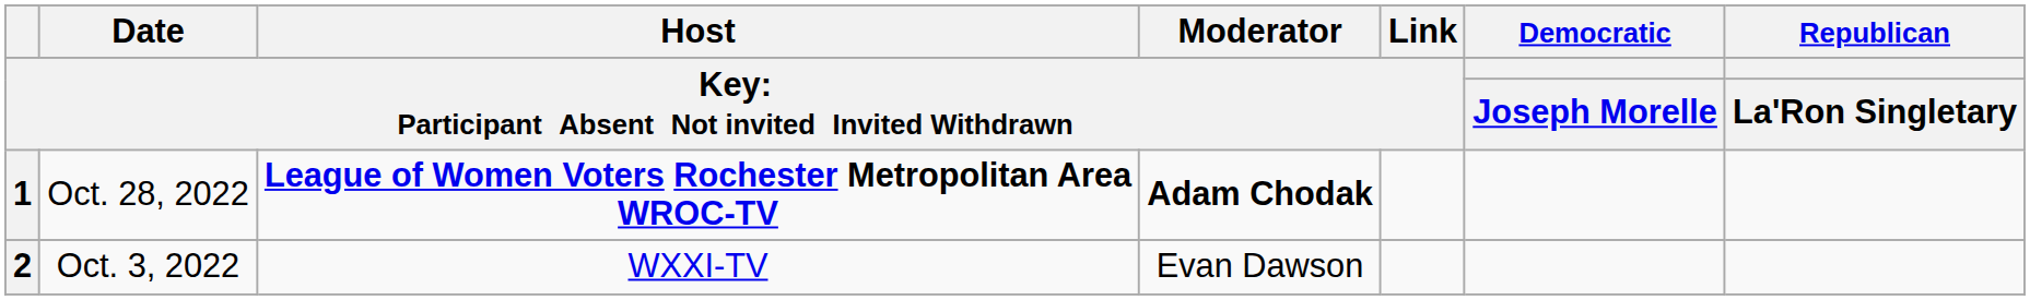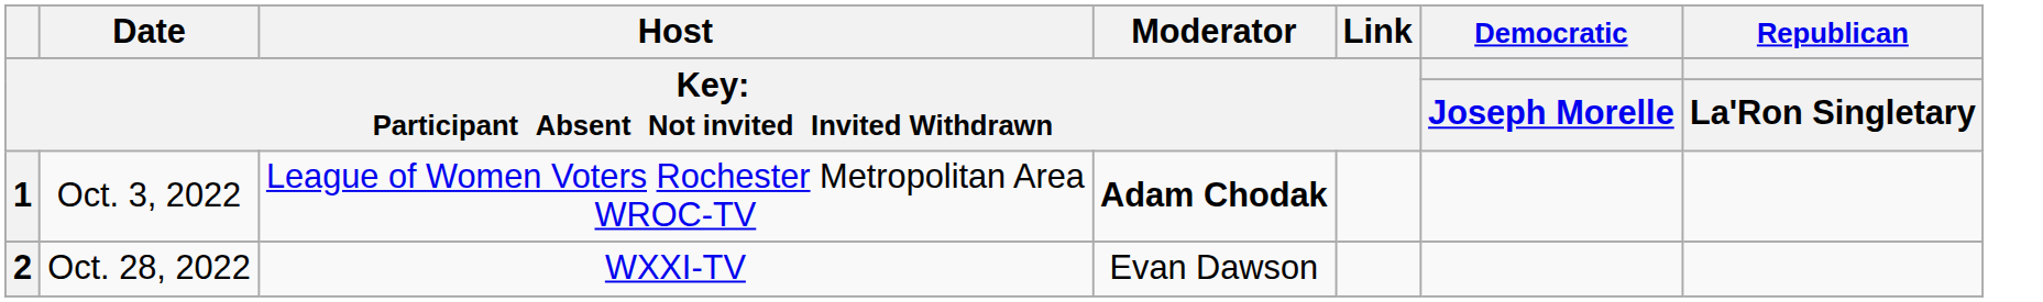1 | column 2: Oct. 28, 2022 -> Oct. 3, 2022
1 | column 3: bold -> normal
2 | column 2: Oct. 3, 2022 -> Oct. 28, 2022
